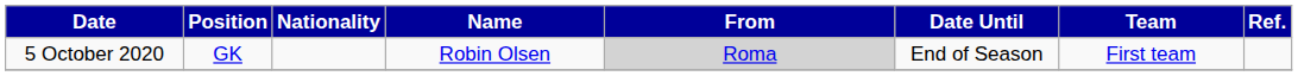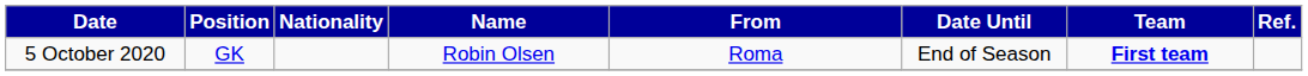5 October 2020 | From: lightgrey background -> no background
5 October 2020 | Team: normal -> bold
